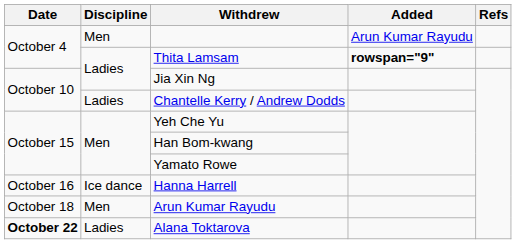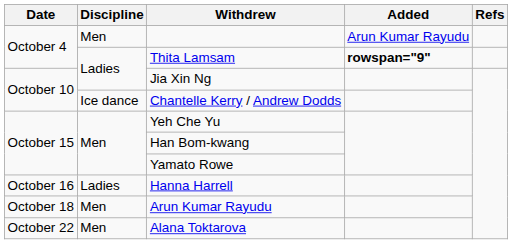Chantelle Kerry / Andrew Dodds | Discipline: Ladies -> Ice dance
Hanna Harrell | Discipline: Ice dance -> Ladies
Alana Toktarova | Date: bold -> normal
Alana Toktarova | Discipline: Ladies -> Men
